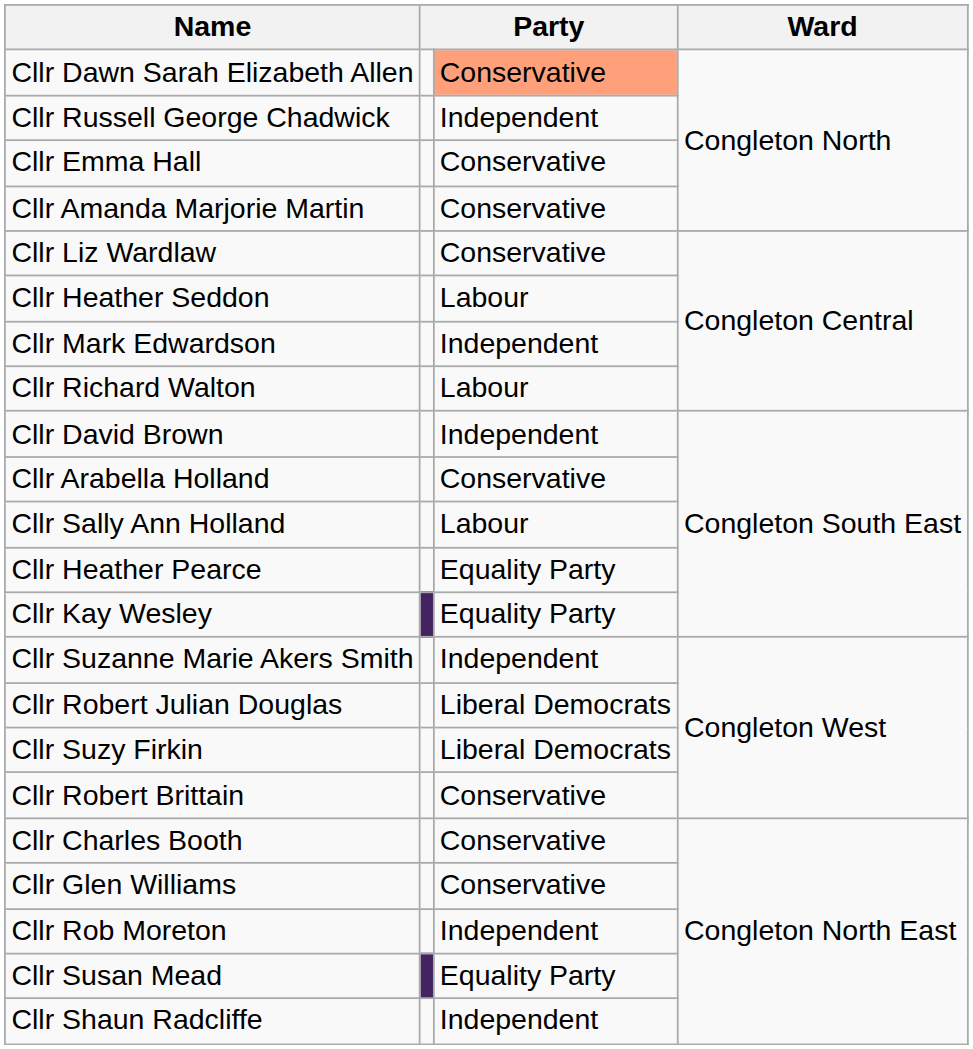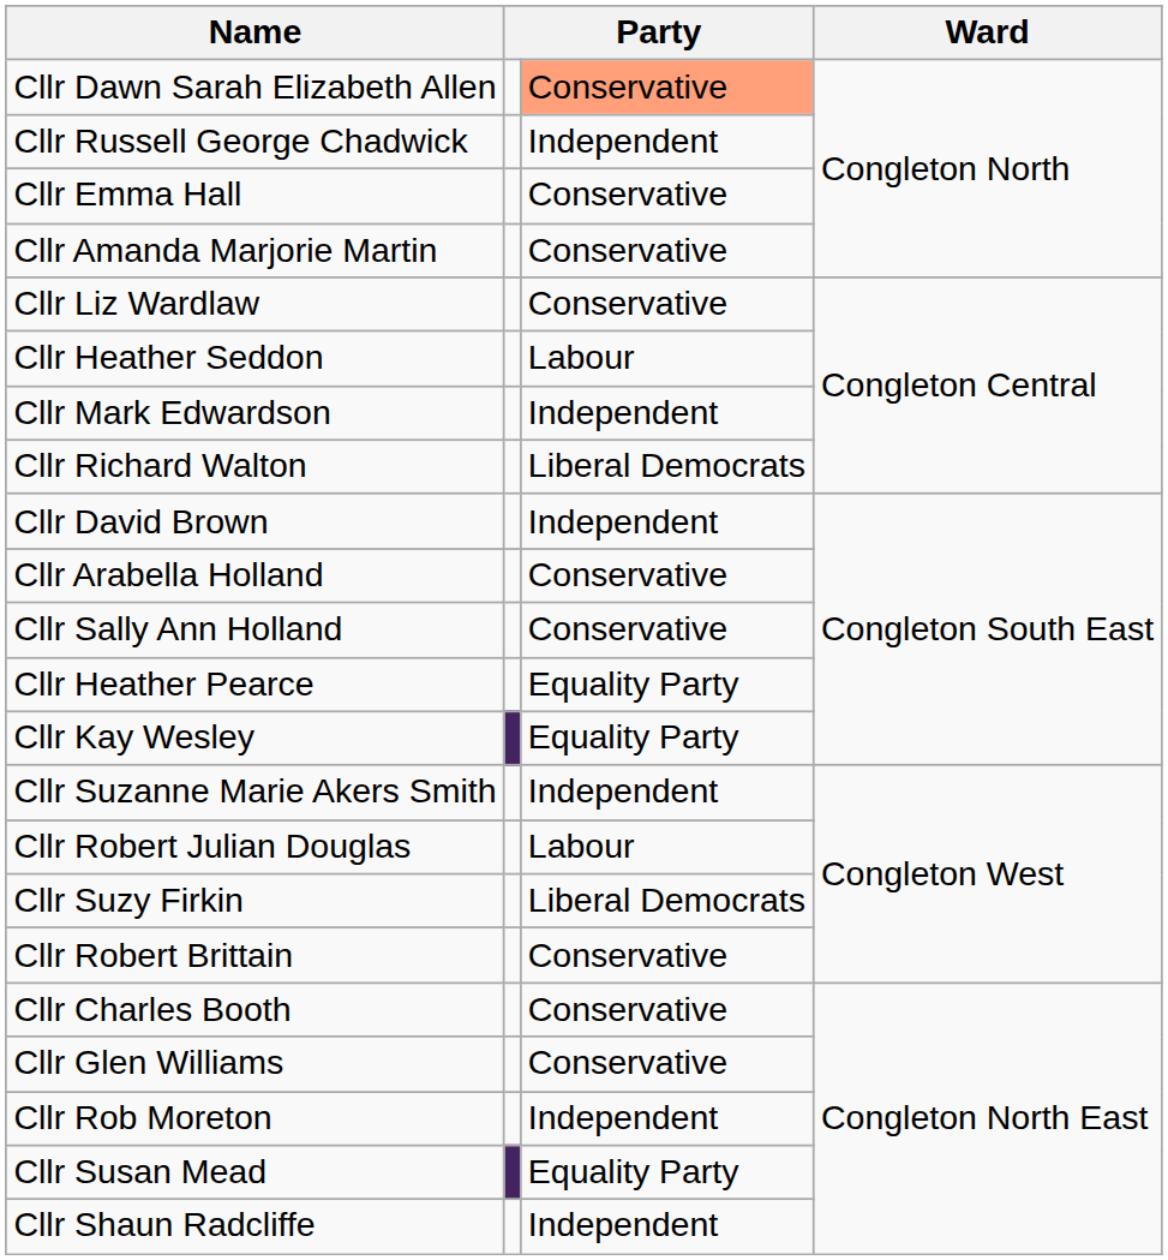Cllr Richard Walton | column 3: Labour -> Liberal Democrats
Cllr Sally Ann Holland | column 3: Labour -> Conservative
Cllr Robert Julian Douglas | column 3: Liberal Democrats -> Labour
